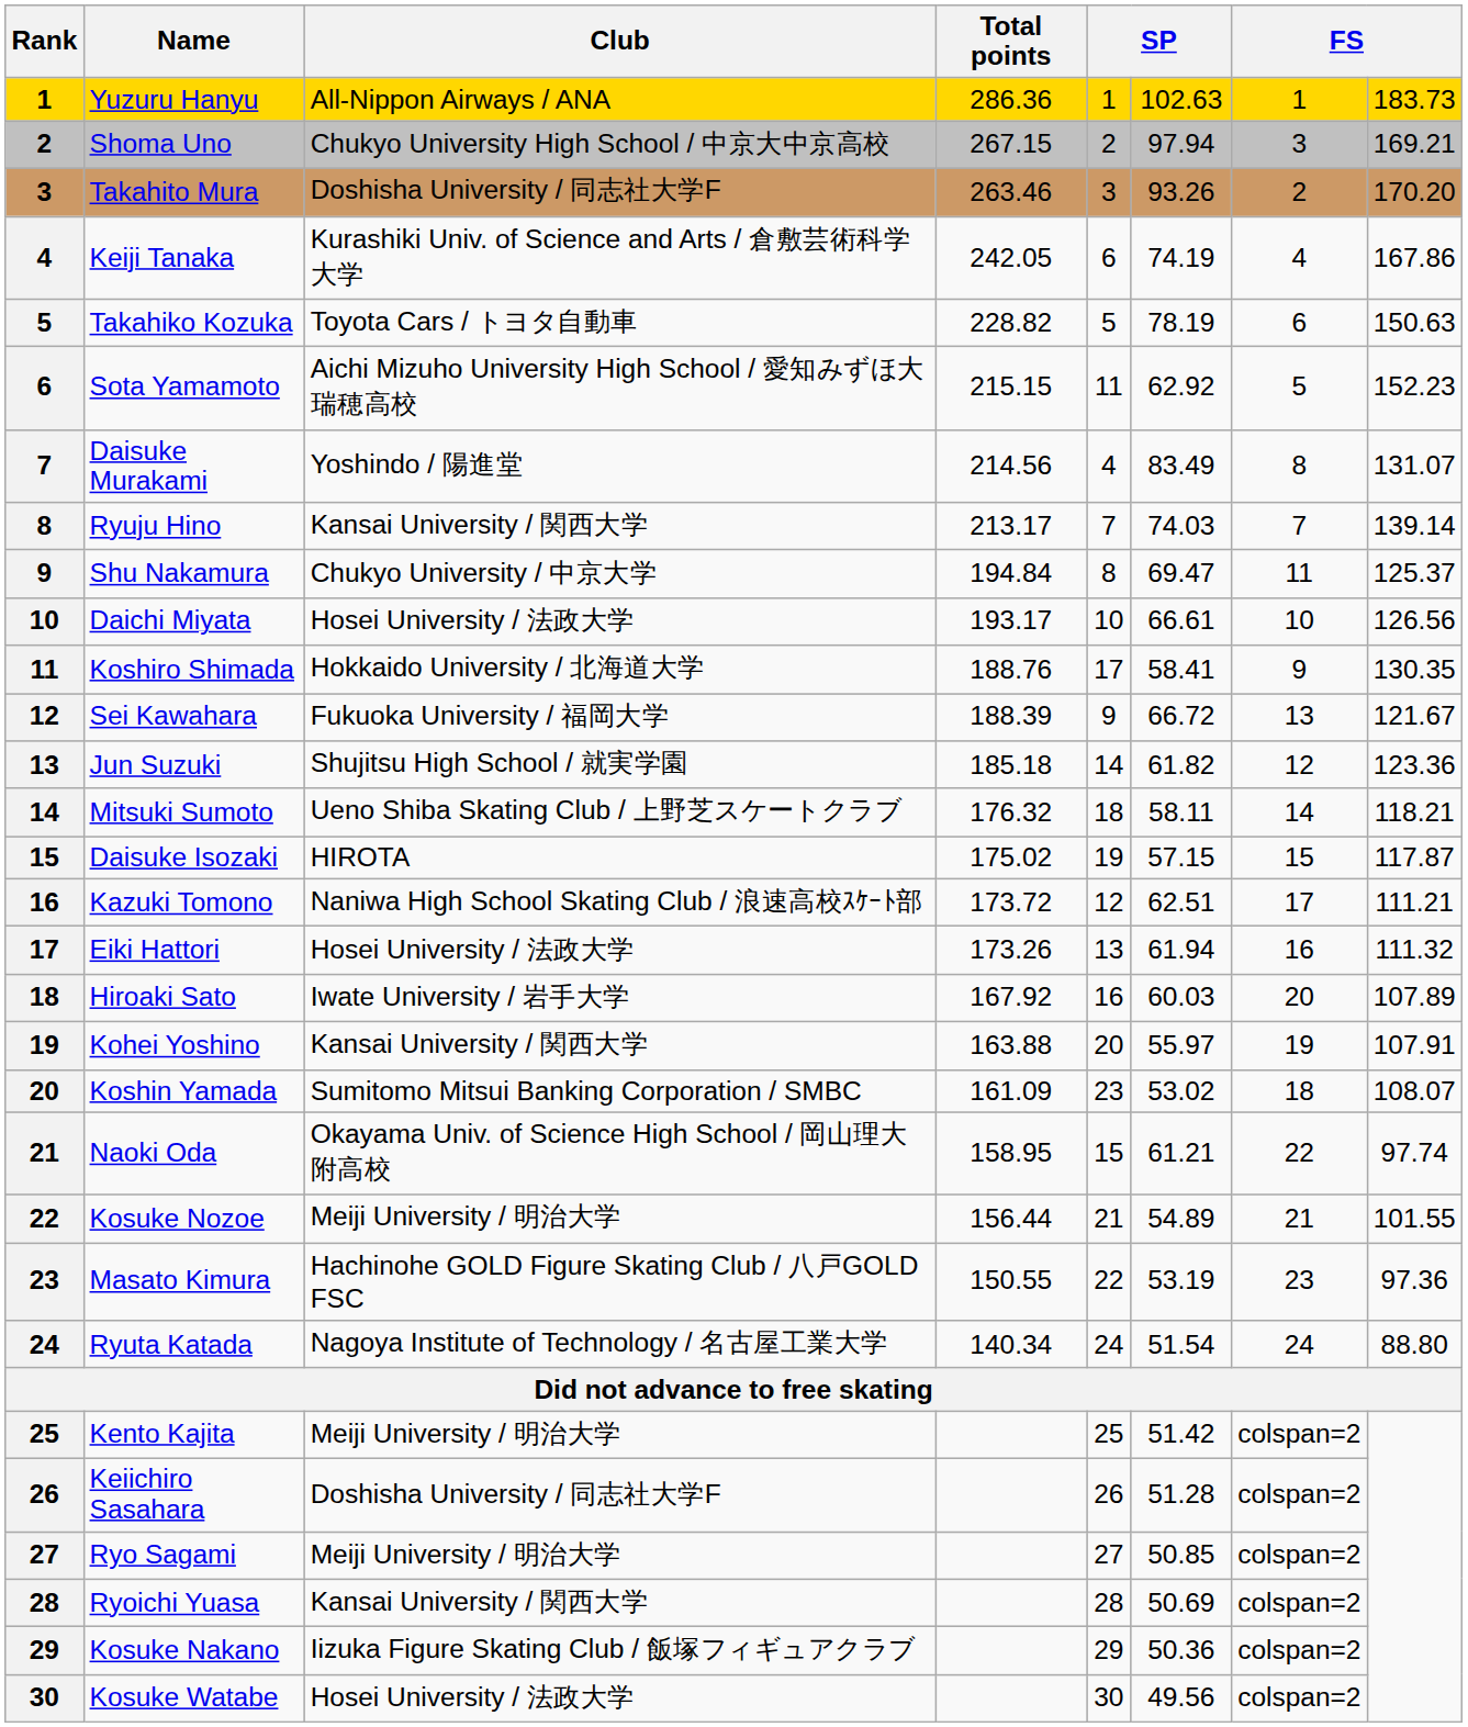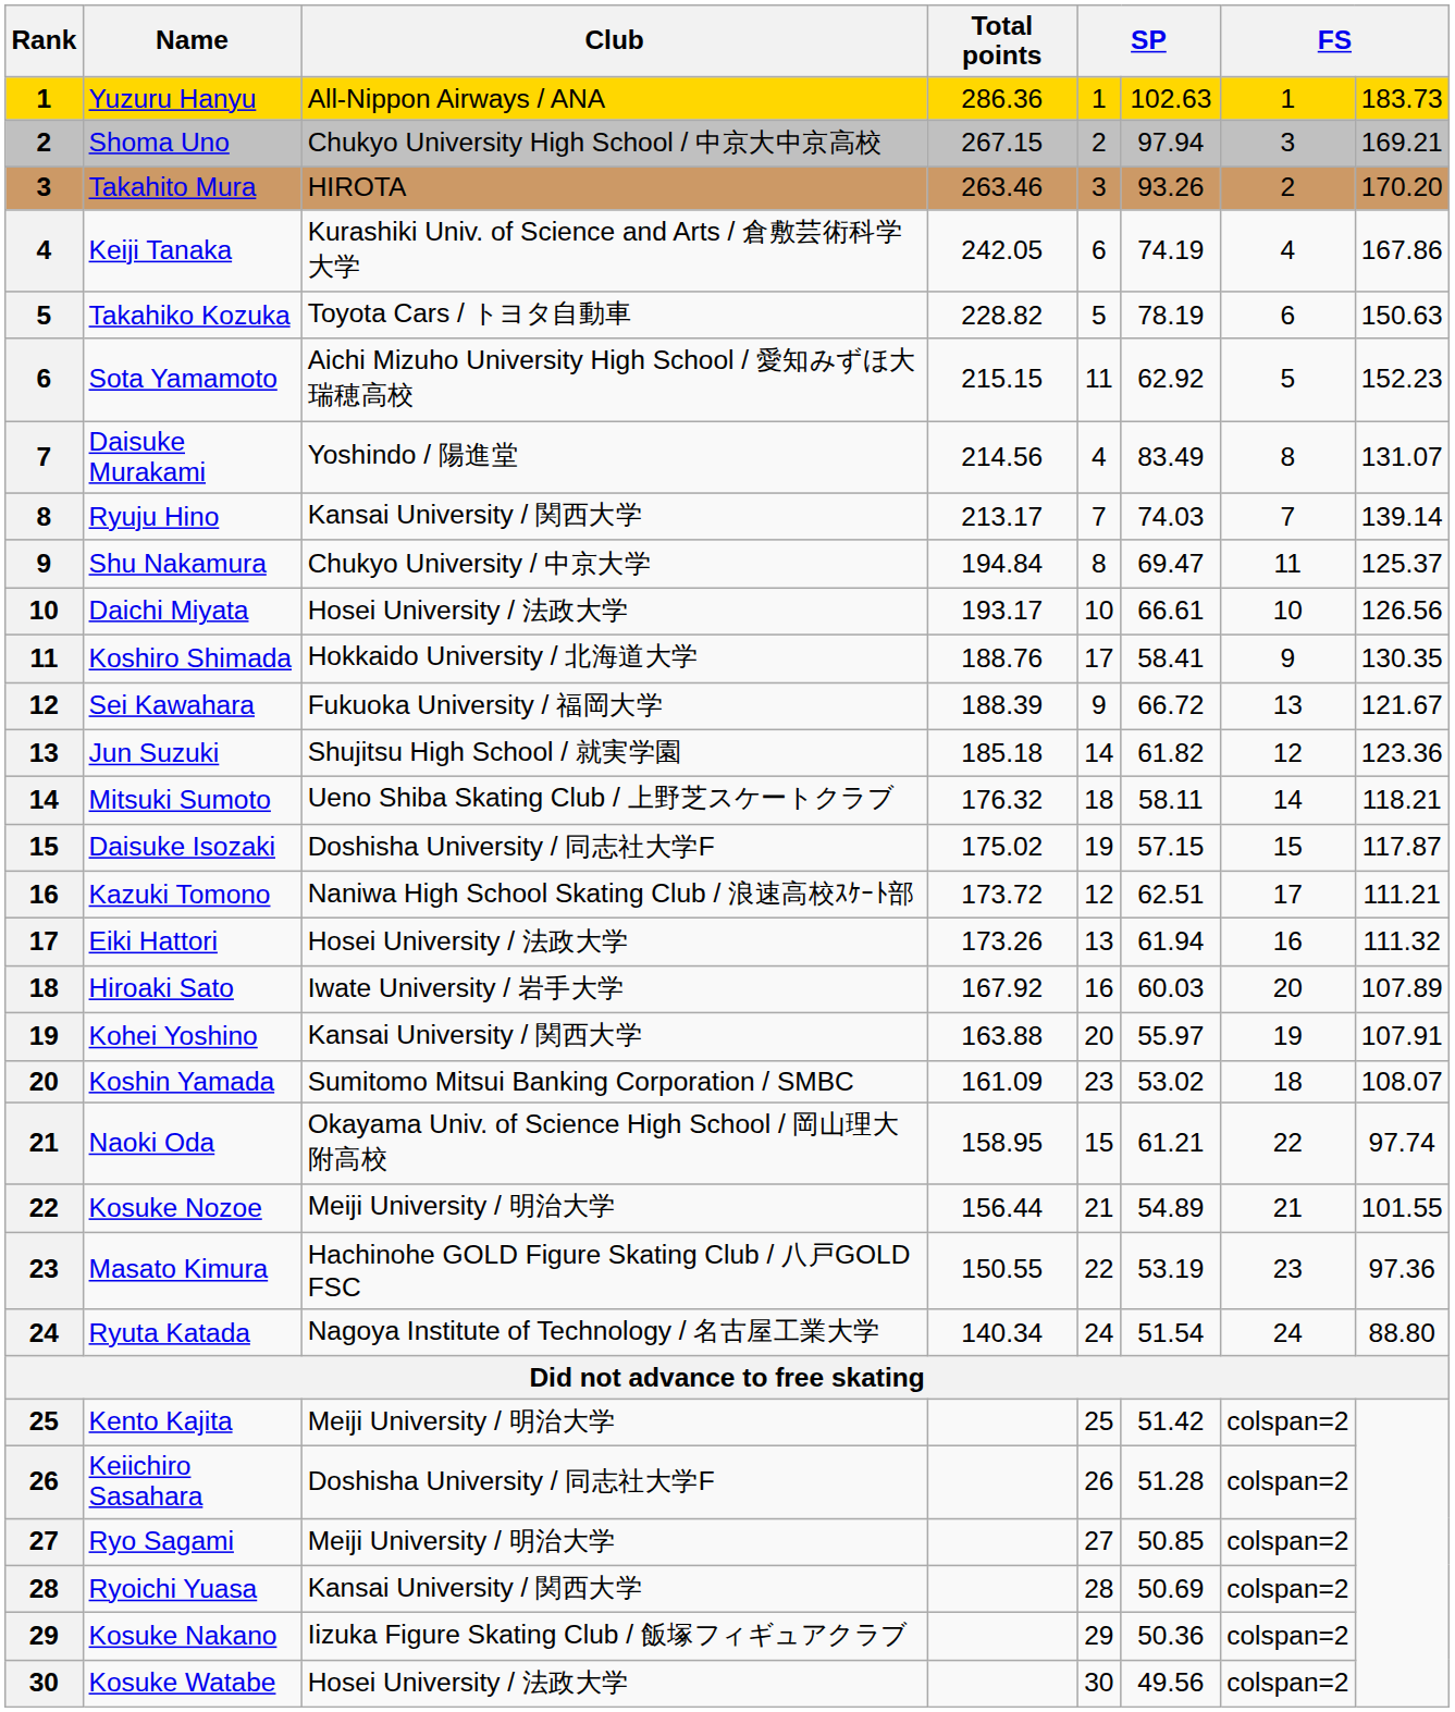Takahito Mura | Club: Doshisha University / 同志社大学F -> HIROTA
Daisuke Isozaki | Club: HIROTA -> Doshisha University / 同志社大学F
